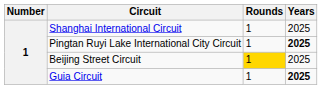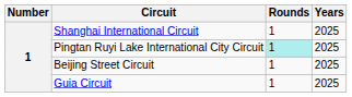Pingtan Ruyi Lake International City Circuit | Rounds: no background -> paleturquoise background
Pingtan Ruyi Lake International City Circuit | Years: bold -> normal
Beijing Street Circuit | Rounds: gold background -> no background
Guia Circuit | Years: bold -> normal
